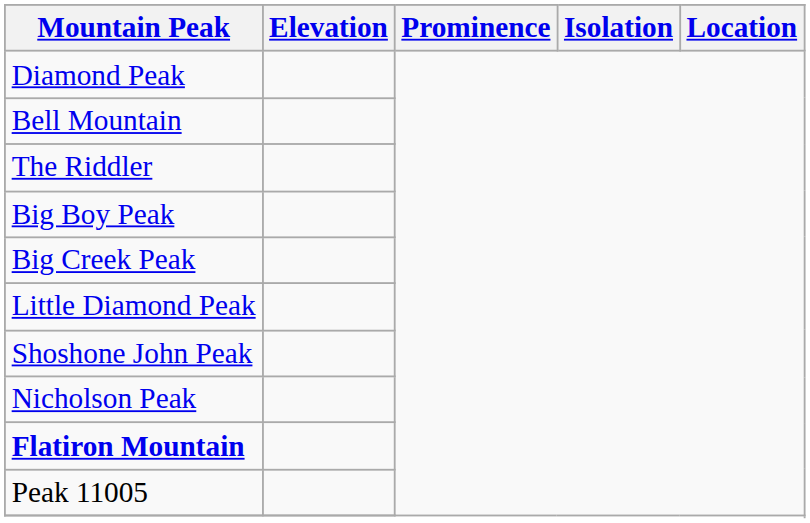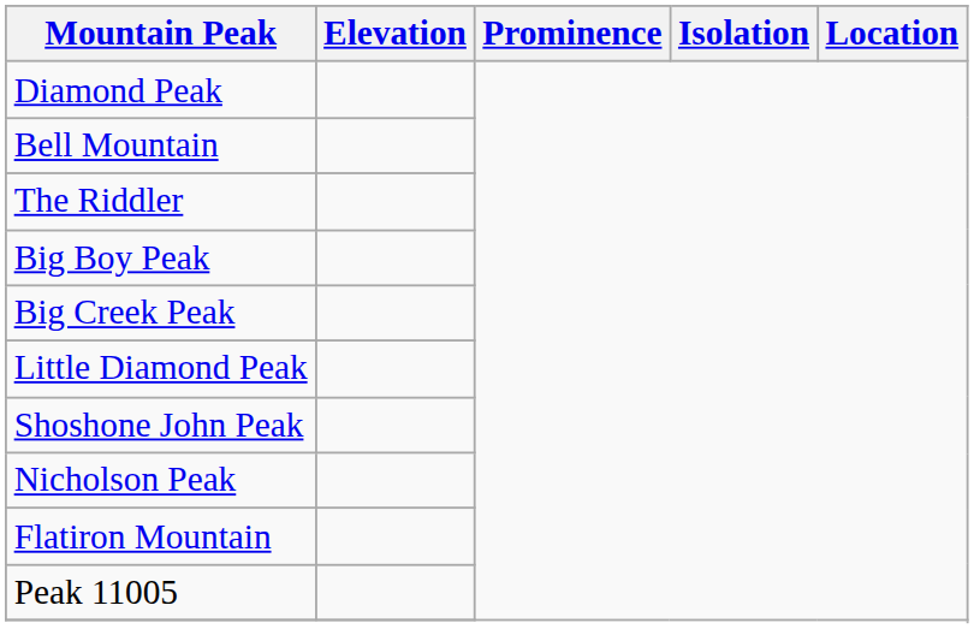Flatiron Mountain | Mountain Peak: bold -> normal
